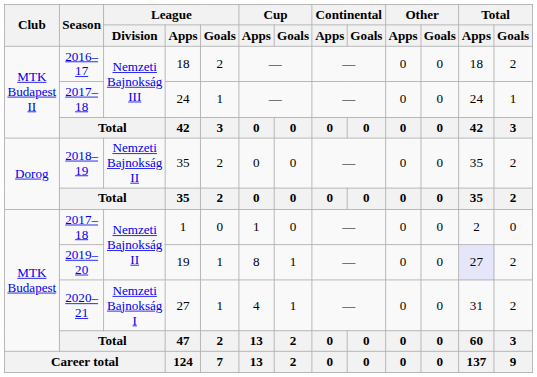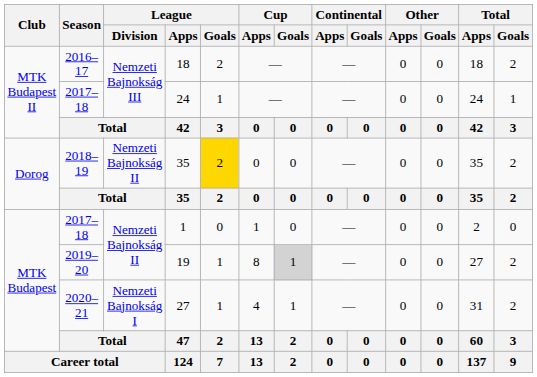2018–19 / 35 | League / Goals: no background -> gold background
19 | Cup / Goals: no background -> lightgrey background
19 | Total / Apps: lavender background -> no background
